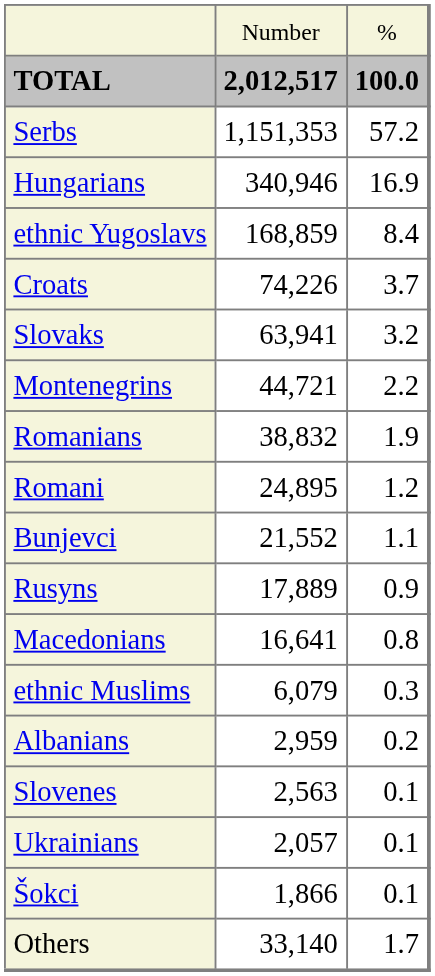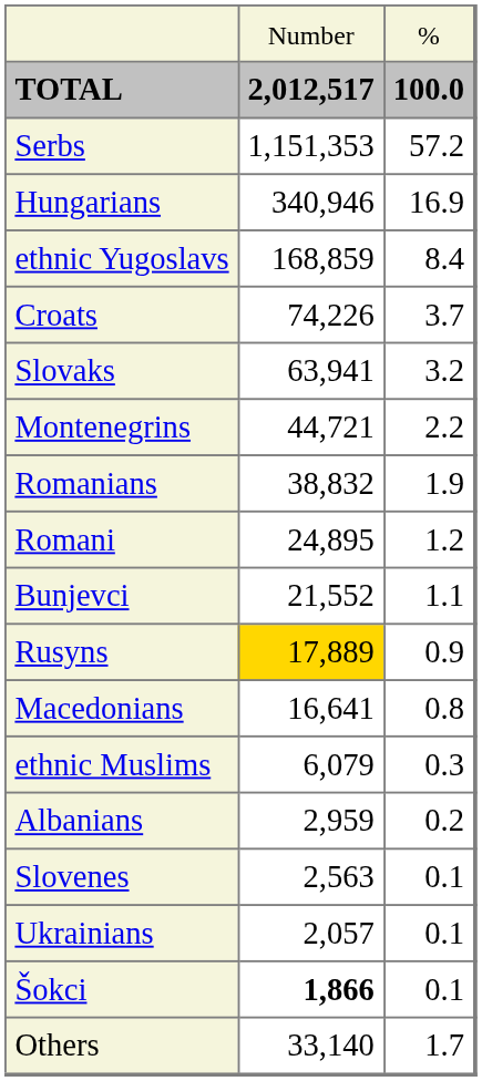Rusyns | column 2: no background -> gold background
Šokci | column 2: normal -> bold
